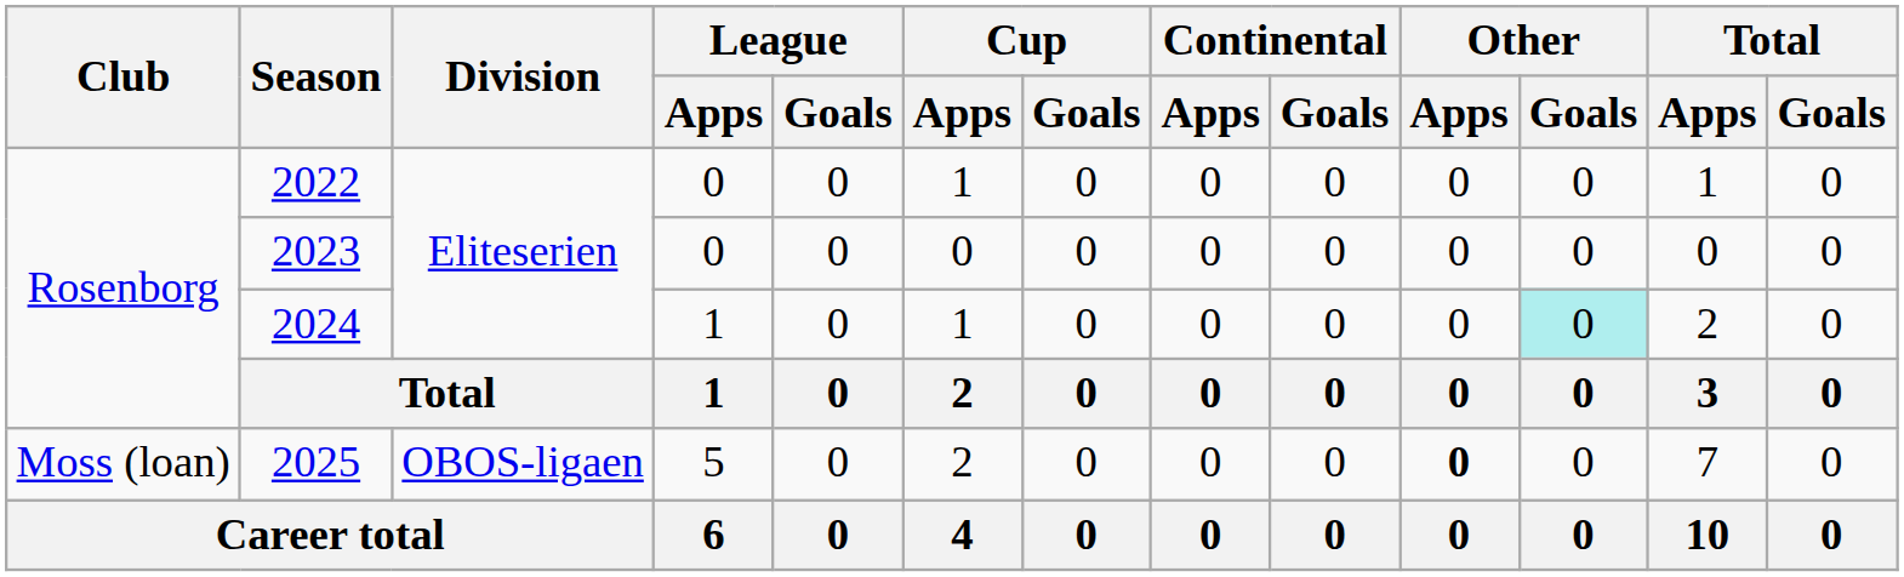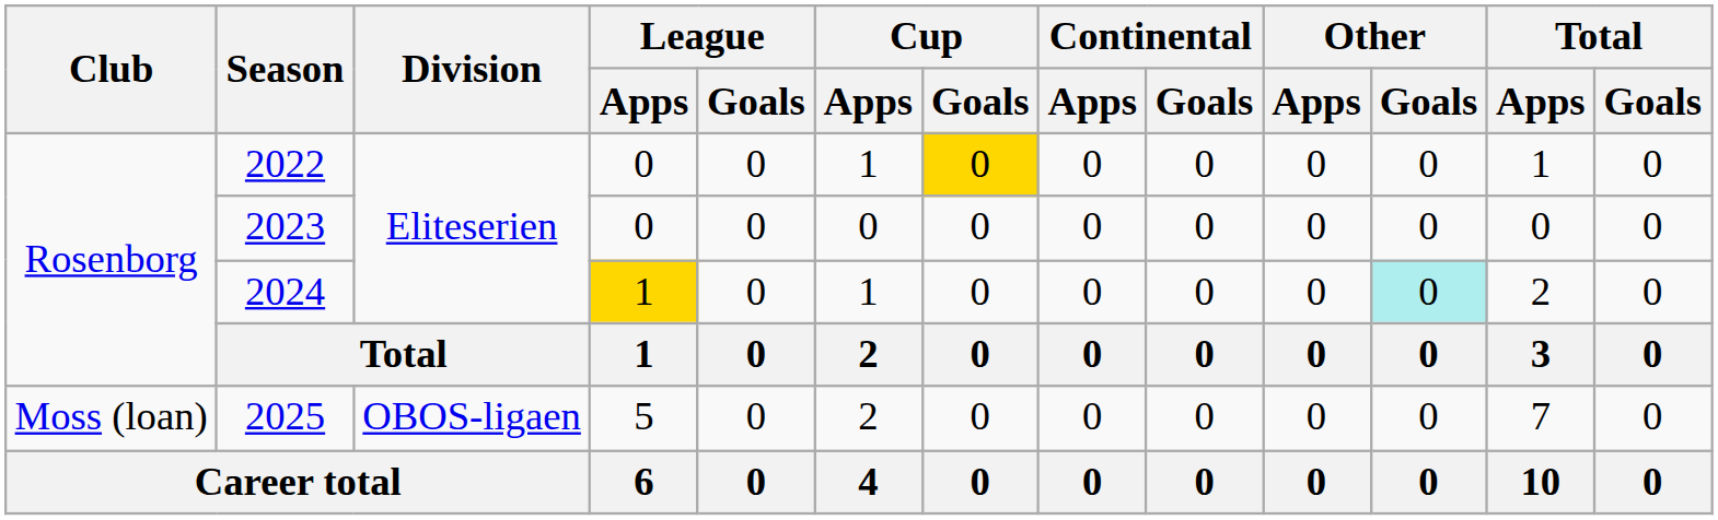2022 | Cup / Goals: no background -> gold background
2024 | League / Apps: no background -> gold background
2025 | Other / Apps: bold -> normal
